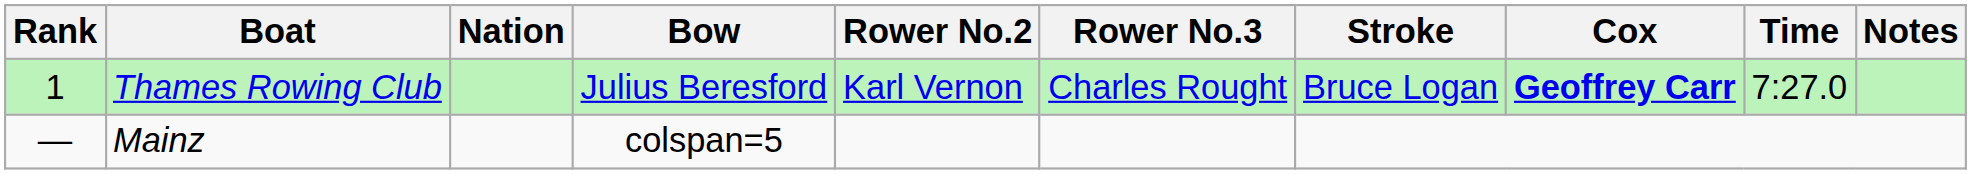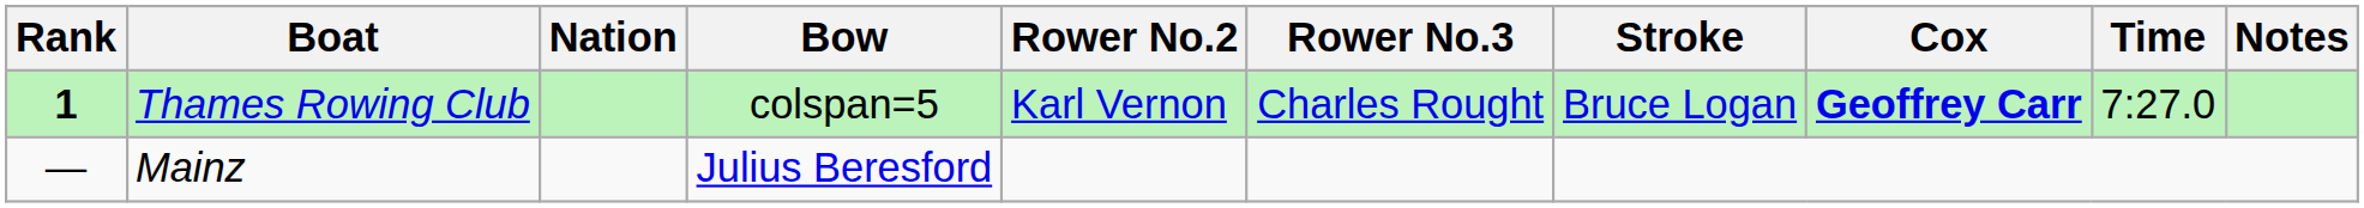Thames Rowing Club | Rank: normal -> bold
Thames Rowing Club | Bow: Julius Beresford -> colspan=5
Mainz | Bow: colspan=5 -> Julius Beresford
